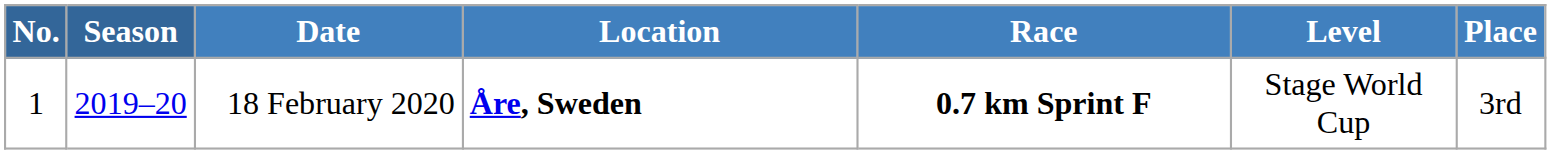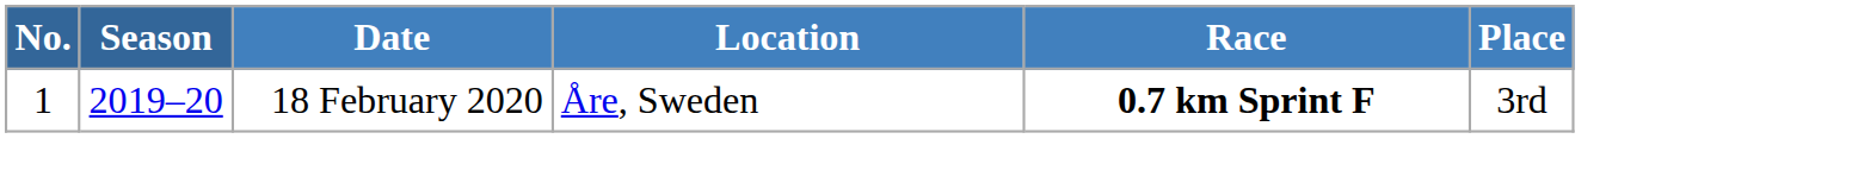- column: Level | Stage World Cup
18 February 2020 | Location: bold -> normal
